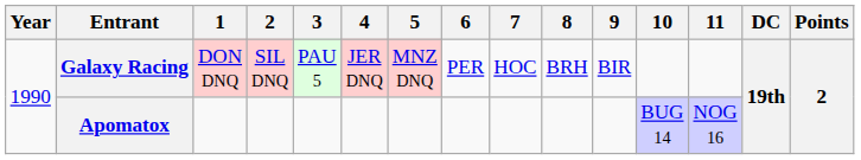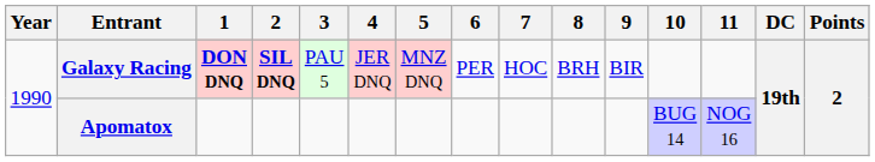Galaxy Racing | 1: normal -> bold
Galaxy Racing | 2: normal -> bold
